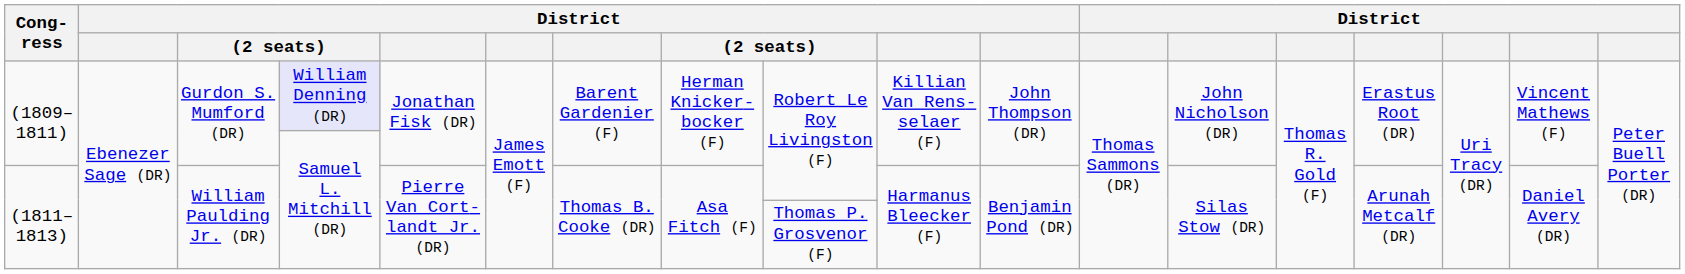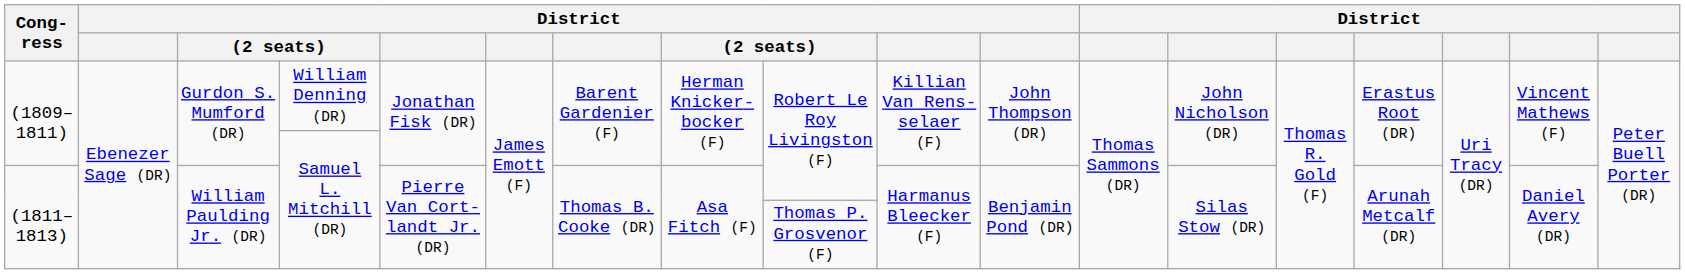(1809–1811) / William Denning (DR) | column 4: lavender background -> no background
